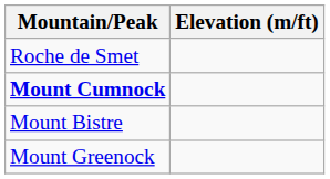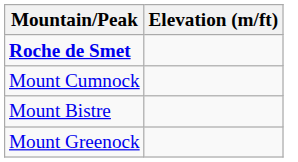Roche de Smet | Mountain/Peak: normal -> bold
Mount Cumnock | Mountain/Peak: bold -> normal
